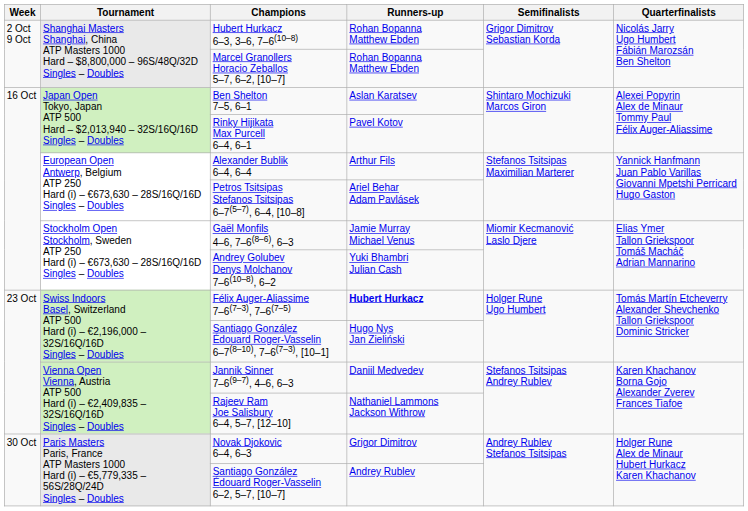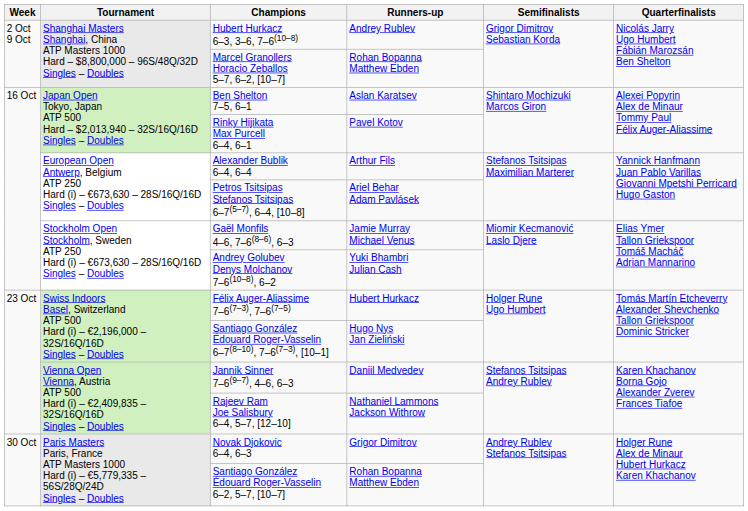Hubert Hurkacz 6–3, 3–6, 7–6(10–8) | Runners-up: Rohan Bopanna Matthew Ebden -> Andrey Rublev
Félix Auger-Aliassime 7–6(7–3), 7–6(7–5) | Runners-up: bold -> normal
Santiago González Édouard Roger-Vasselin 6–2, 5–7, [10–7] | Runners-up: Andrey Rublev -> Rohan Bopanna Matthew Ebden
